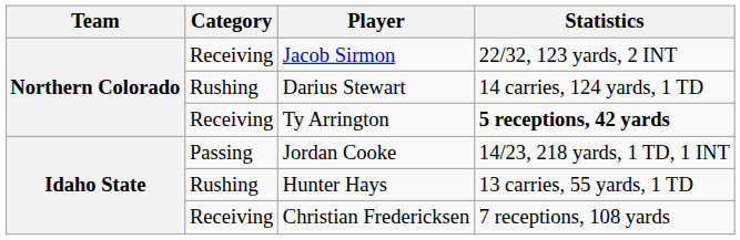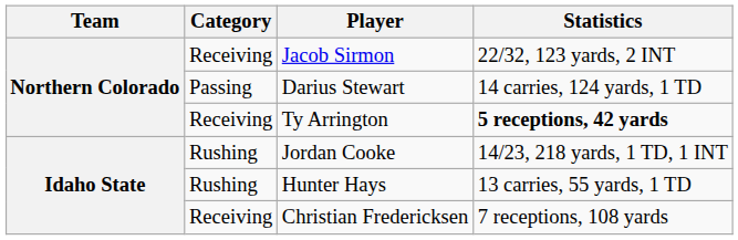Darius Stewart | Category: Rushing -> Passing
Jordan Cooke | Category: Passing -> Rushing
